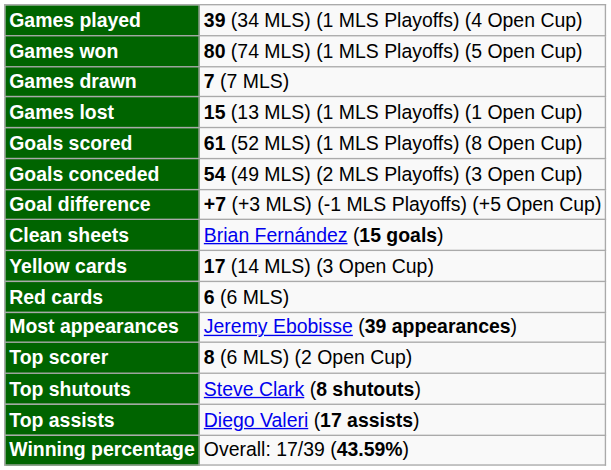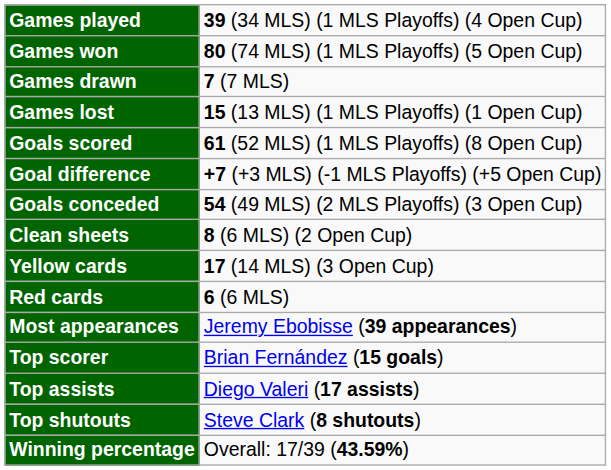rows swapped: Goals conceded <-> Goal difference
Clean sheets | column 2: Brian Fernández (15 goals) -> 8 (6 MLS) (2 Open Cup)
Top scorer | column 2: 8 (6 MLS) (2 Open Cup) -> Brian Fernández (15 goals)
rows swapped: Top assists <-> Top shutouts
